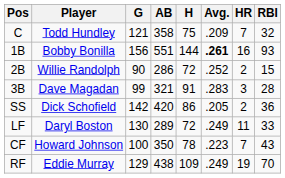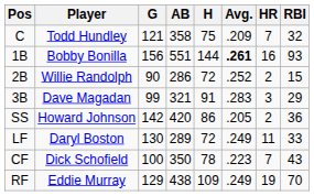3B | RBI: 28 -> 29
SS | Player: Dick Schofield -> Howard Johnson
CF | Player: Howard Johnson -> Dick Schofield
